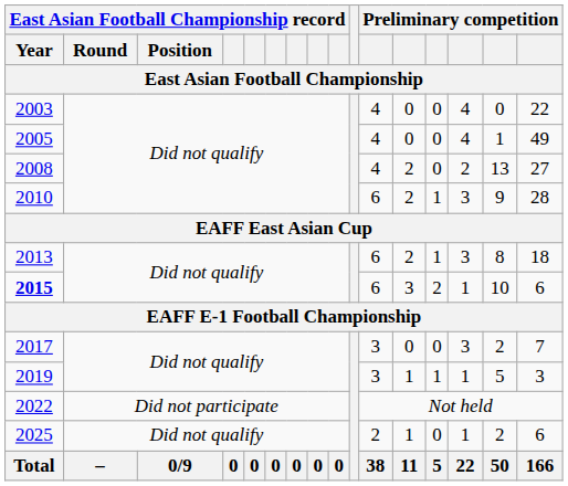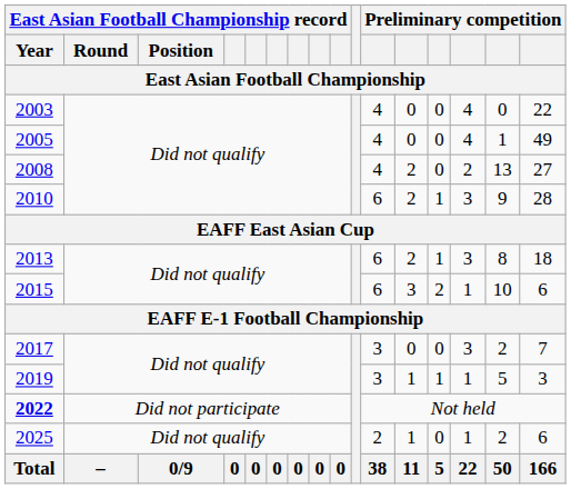2015 | East Asian Football Championship record / Year: bold -> normal
2022 | East Asian Football Championship record / Year: normal -> bold
